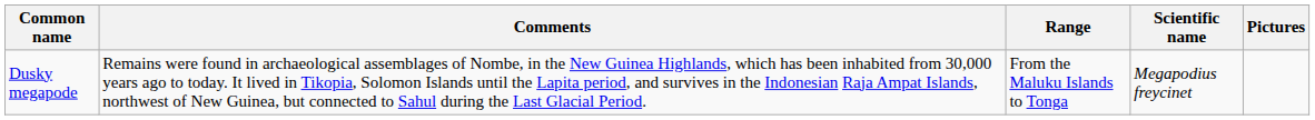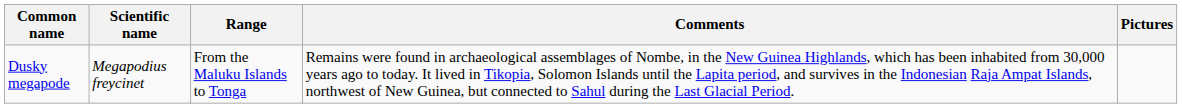columns swapped: Scientific name <-> Comments
